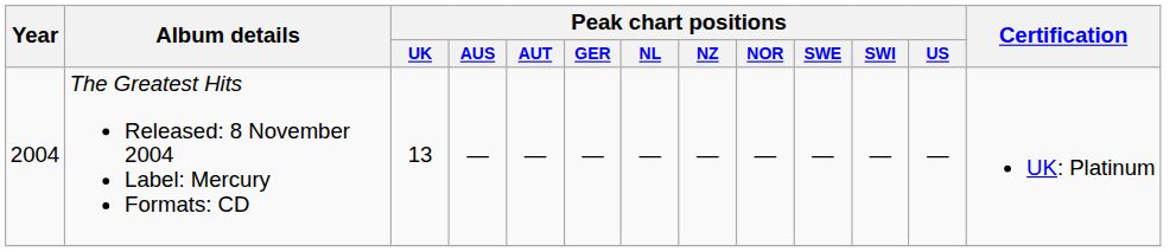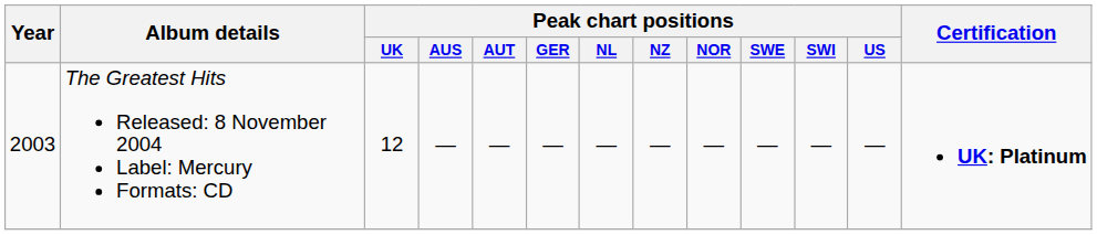row 3 | Year: 2004 -> 2003
row 3 | Peak chart positions / UK: 13 -> 12
row 3 | Certification: normal -> bold
